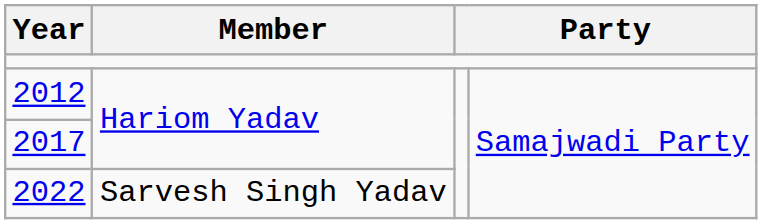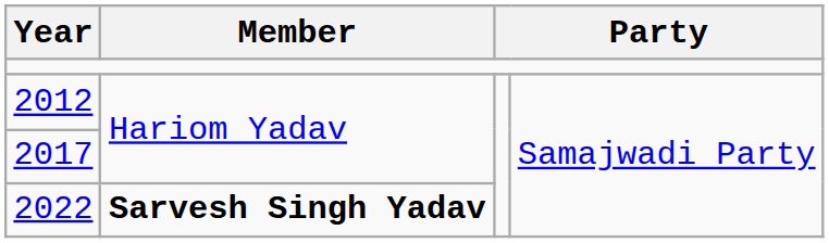2022 | Member: normal -> bold
